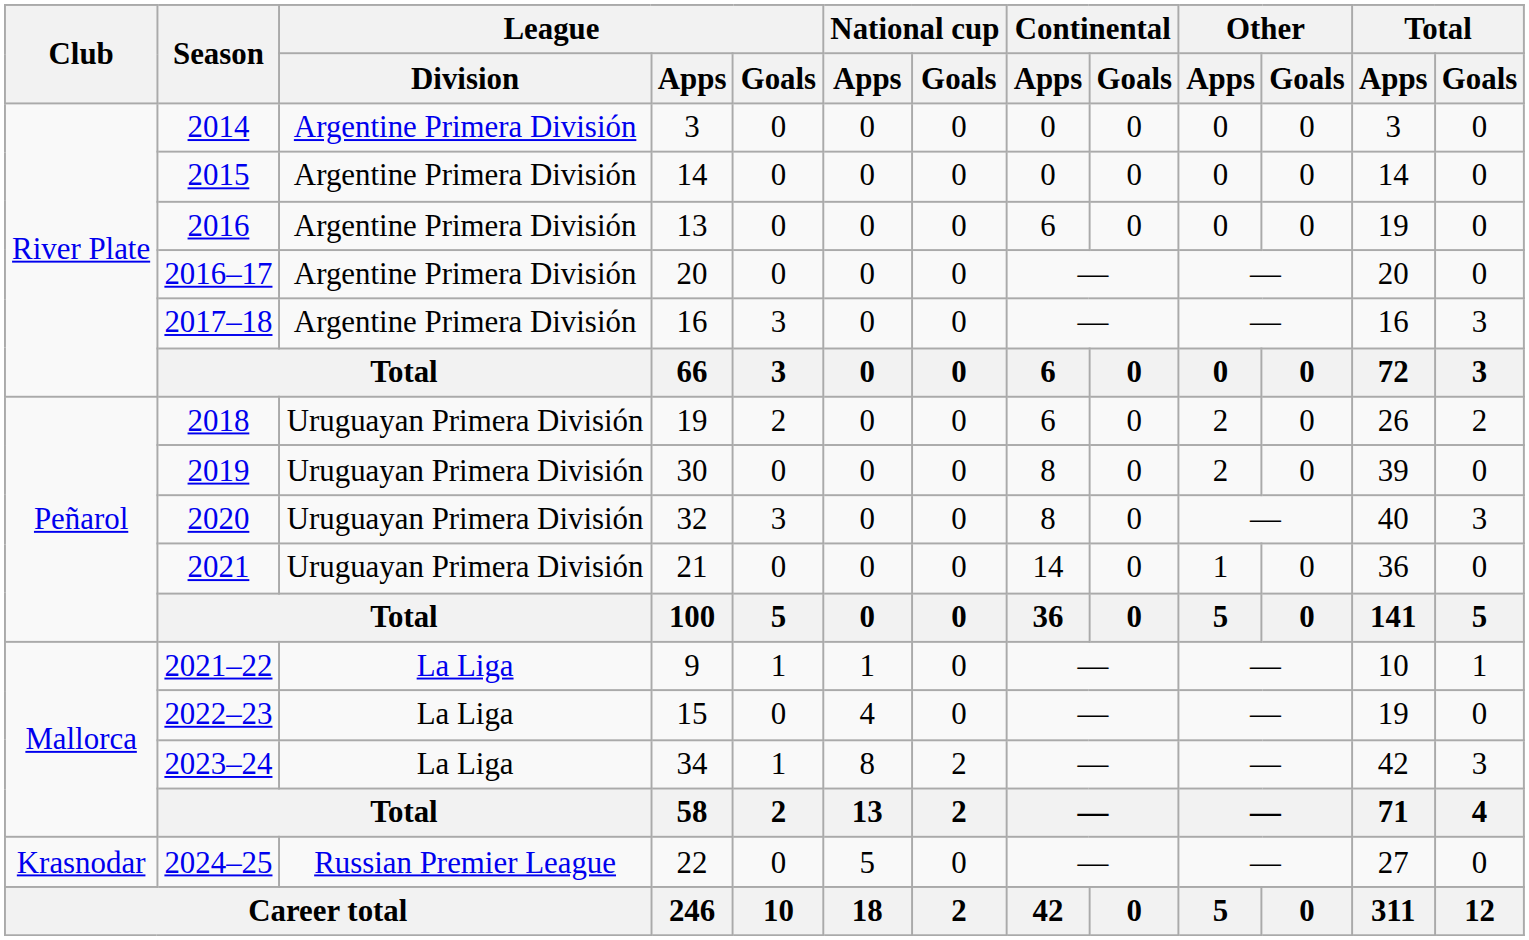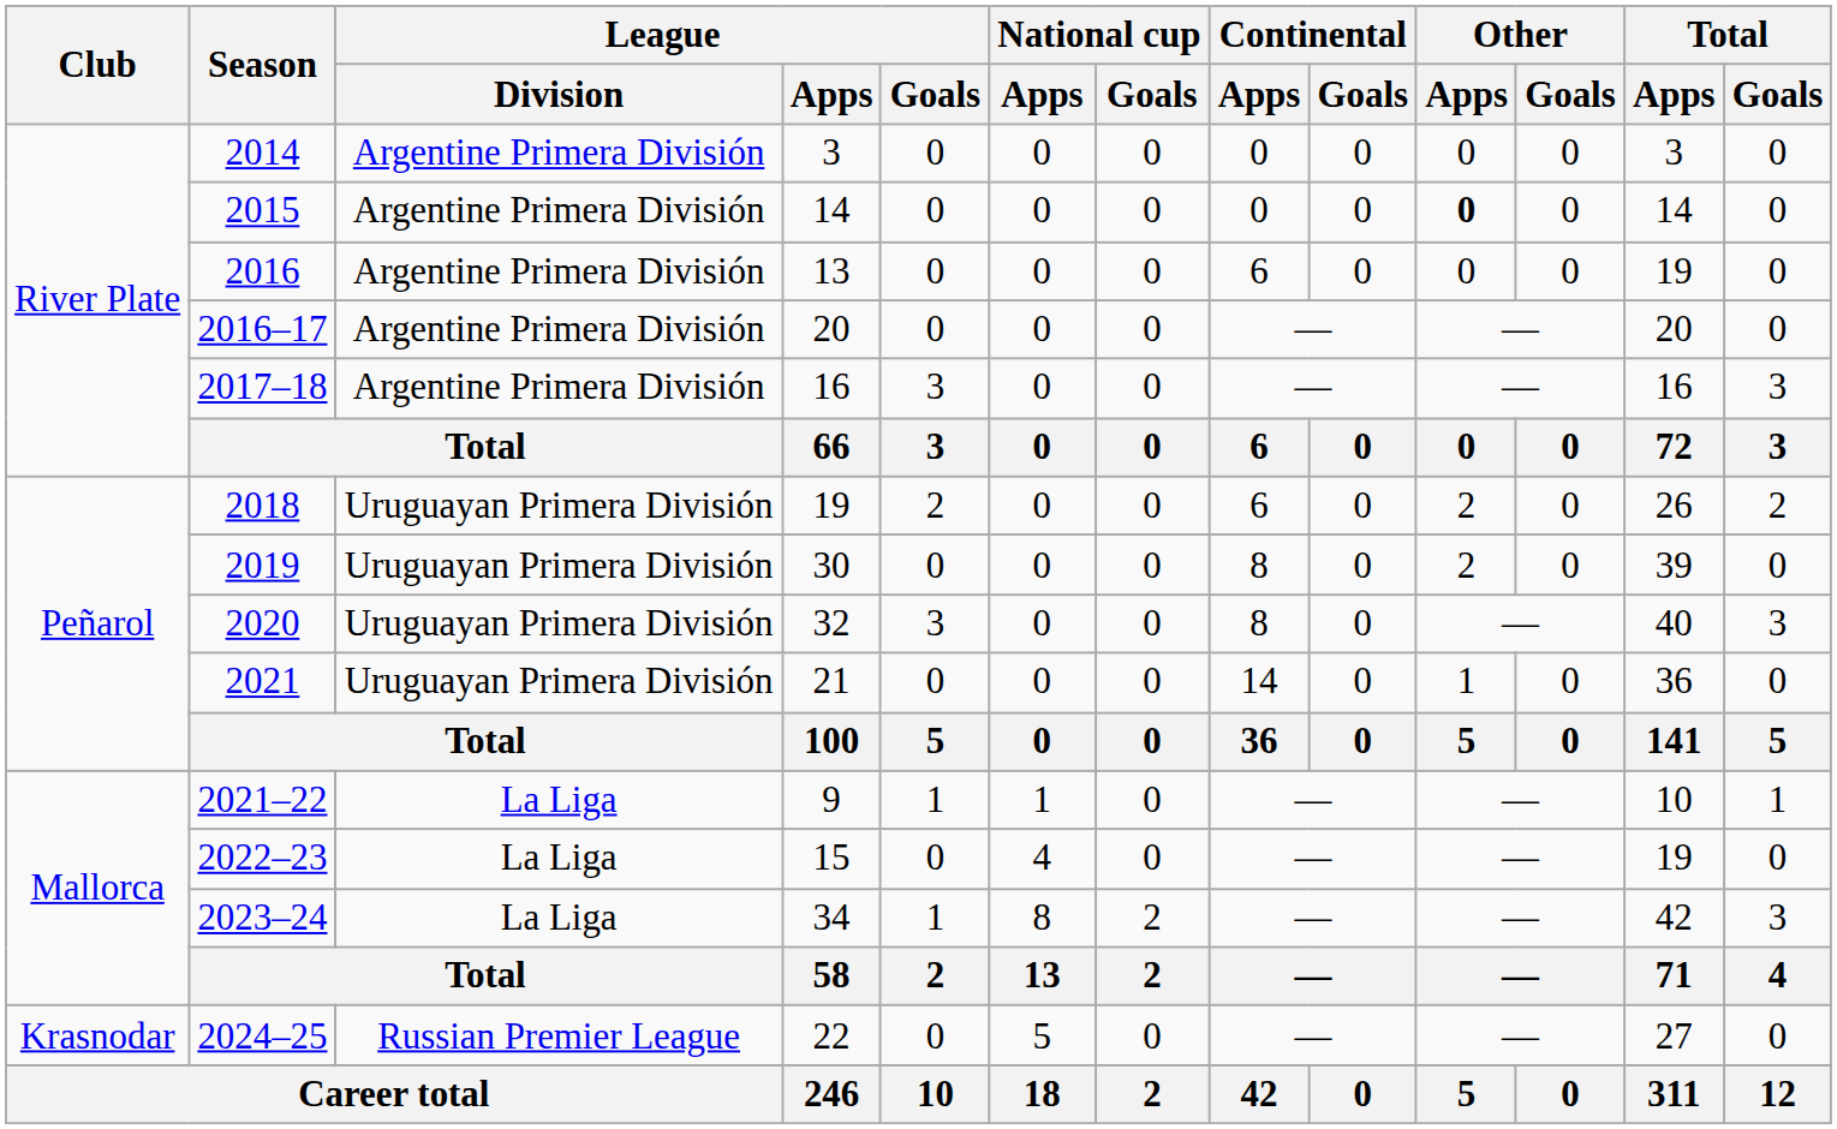2015 | Other / Apps: normal -> bold
